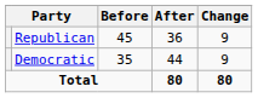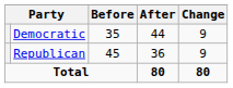rows swapped: Democratic <-> Republican
